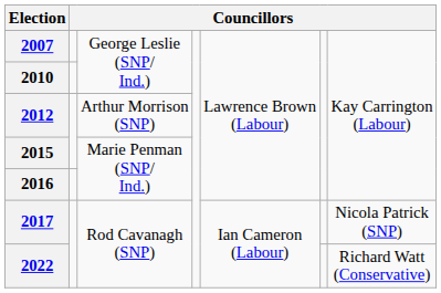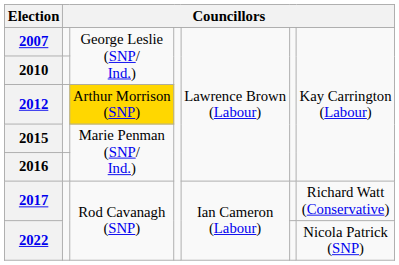2012 | column 3: no background -> gold background
2017 | column 7: Nicola Patrick (SNP) -> Richard Watt (Conservative)
2022 | column 7: Richard Watt (Conservative) -> Nicola Patrick (SNP)
